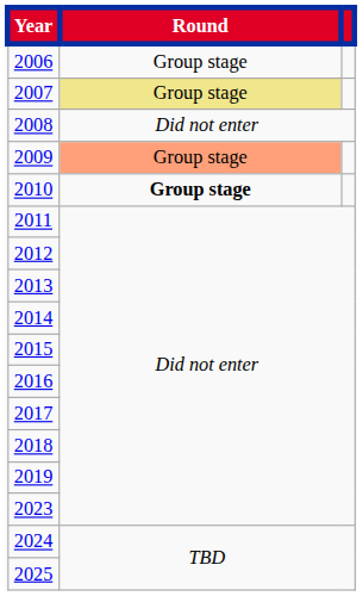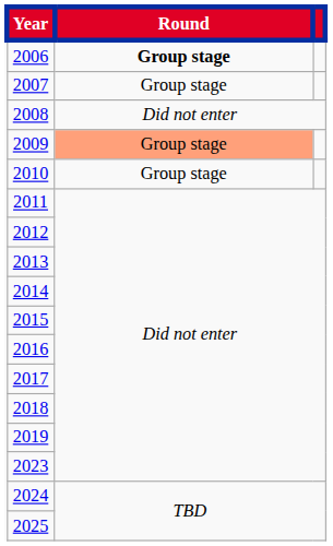2006 | Round: normal -> bold
2007 | Round: khaki background -> no background
2010 | Round: bold -> normal
